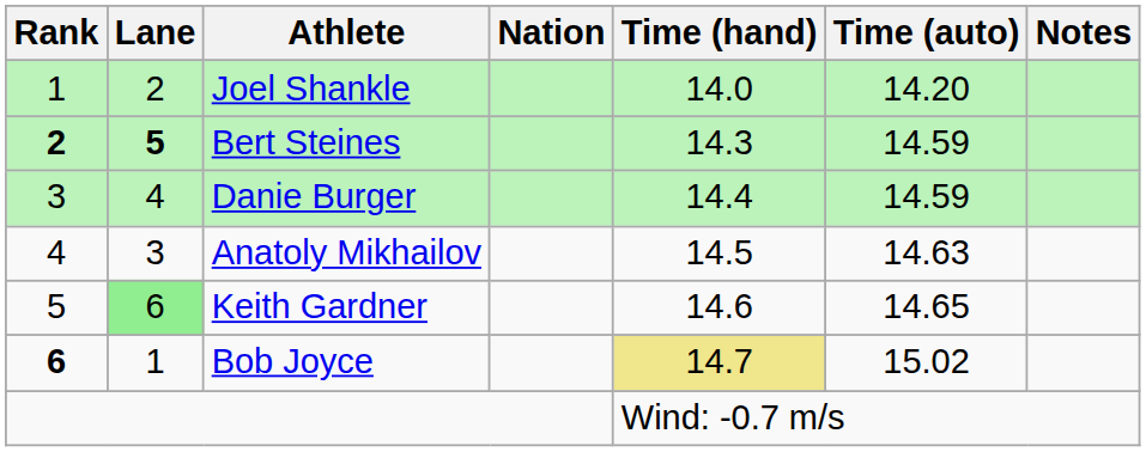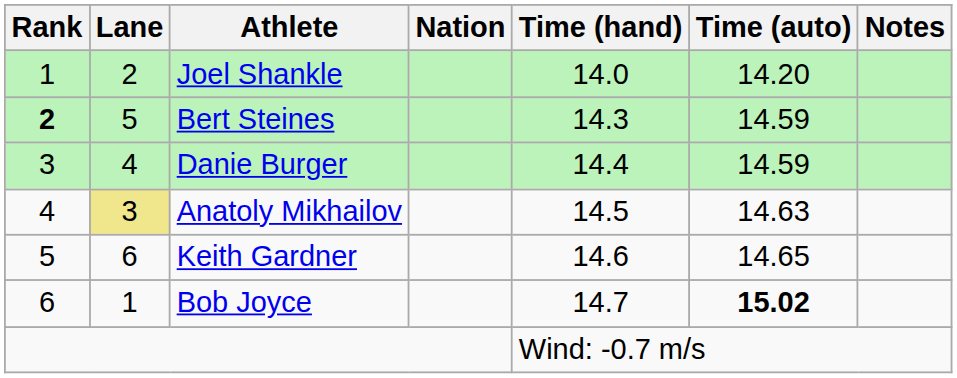Bert Steines | Lane: bold -> normal
Anatoly Mikhailov | Lane: no background -> khaki background
Keith Gardner | Lane: lightgreen background -> no background
Bob Joyce | Rank: bold -> normal
Bob Joyce | Time (hand): khaki background -> no background
Bob Joyce | Time (auto): normal -> bold
